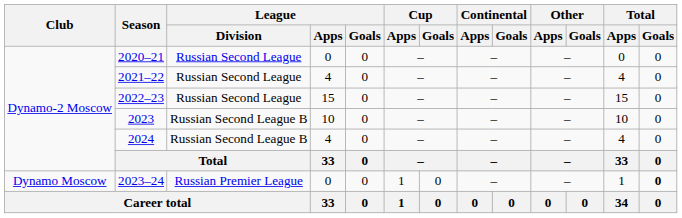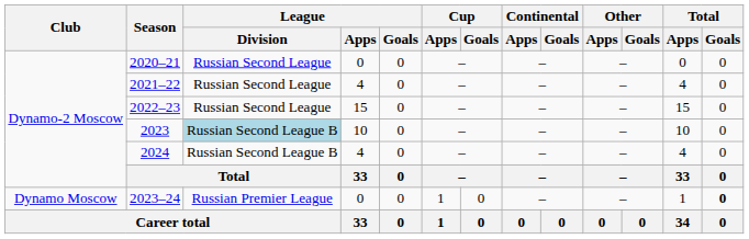2023 | League / Division: no background -> lightblue background
